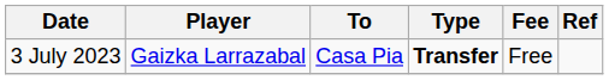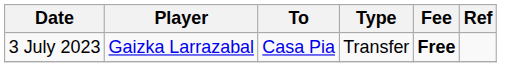3 July 2023 | Type: bold -> normal
3 July 2023 | Fee: normal -> bold
